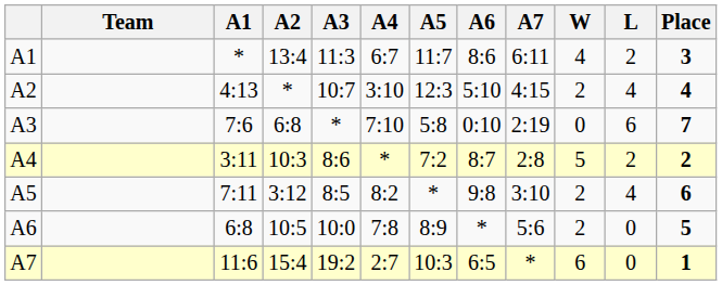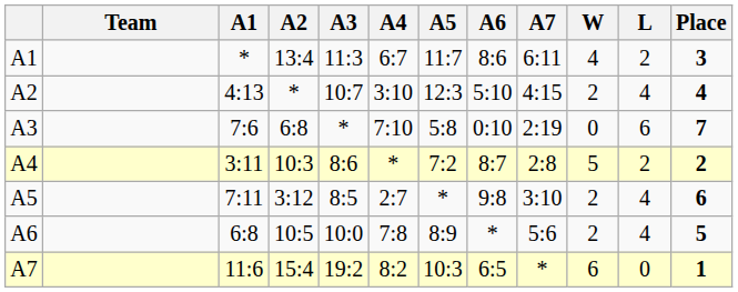row 6 | A4: 8:2 -> 2:7
row 7 | L: 0 -> 4
row 8 | A4: 2:7 -> 8:2
